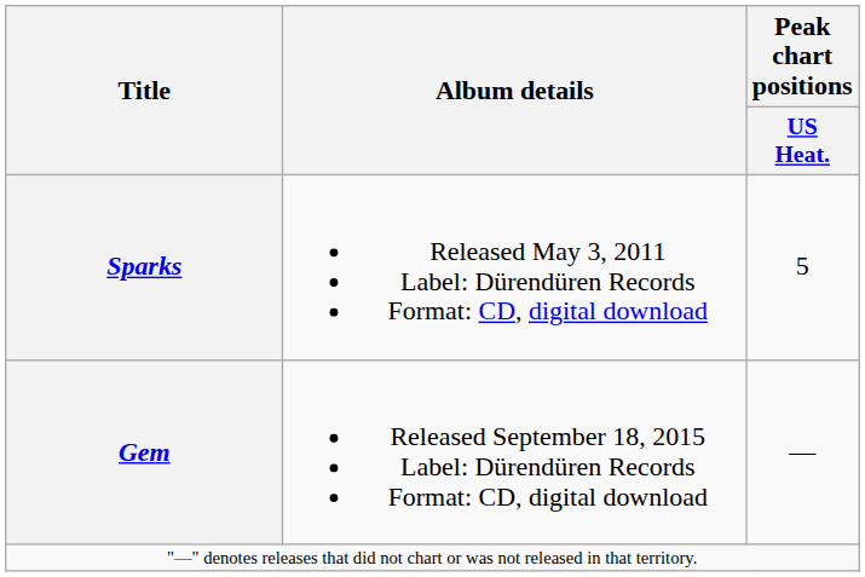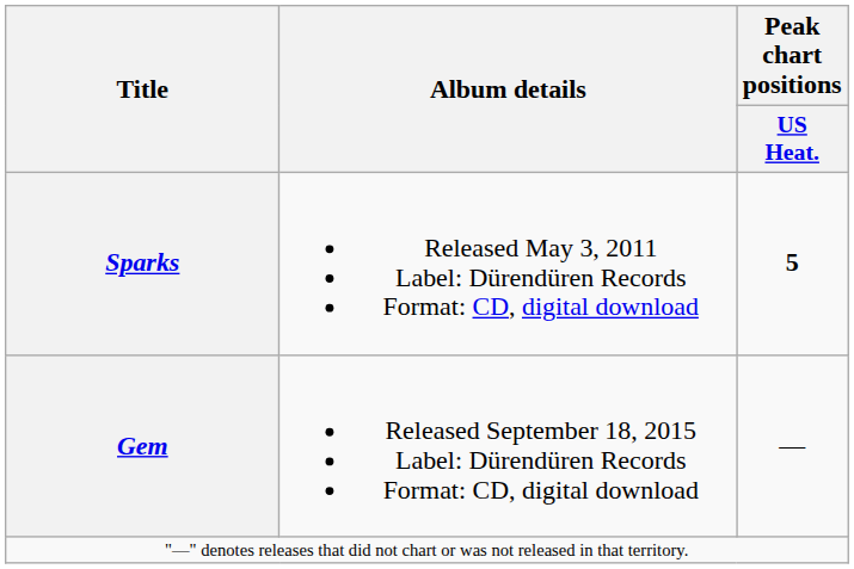Sparks | Peak chart positions / US Heat.: normal -> bold
